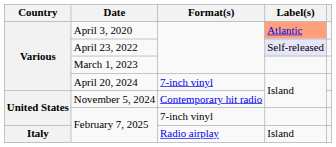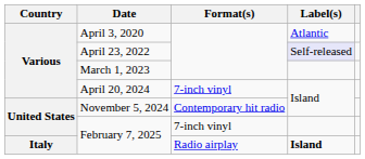April 3, 2020 | Label(s): lightsalmon background -> no background
February 7, 2025 / Radio airplay | Label(s): normal -> bold
